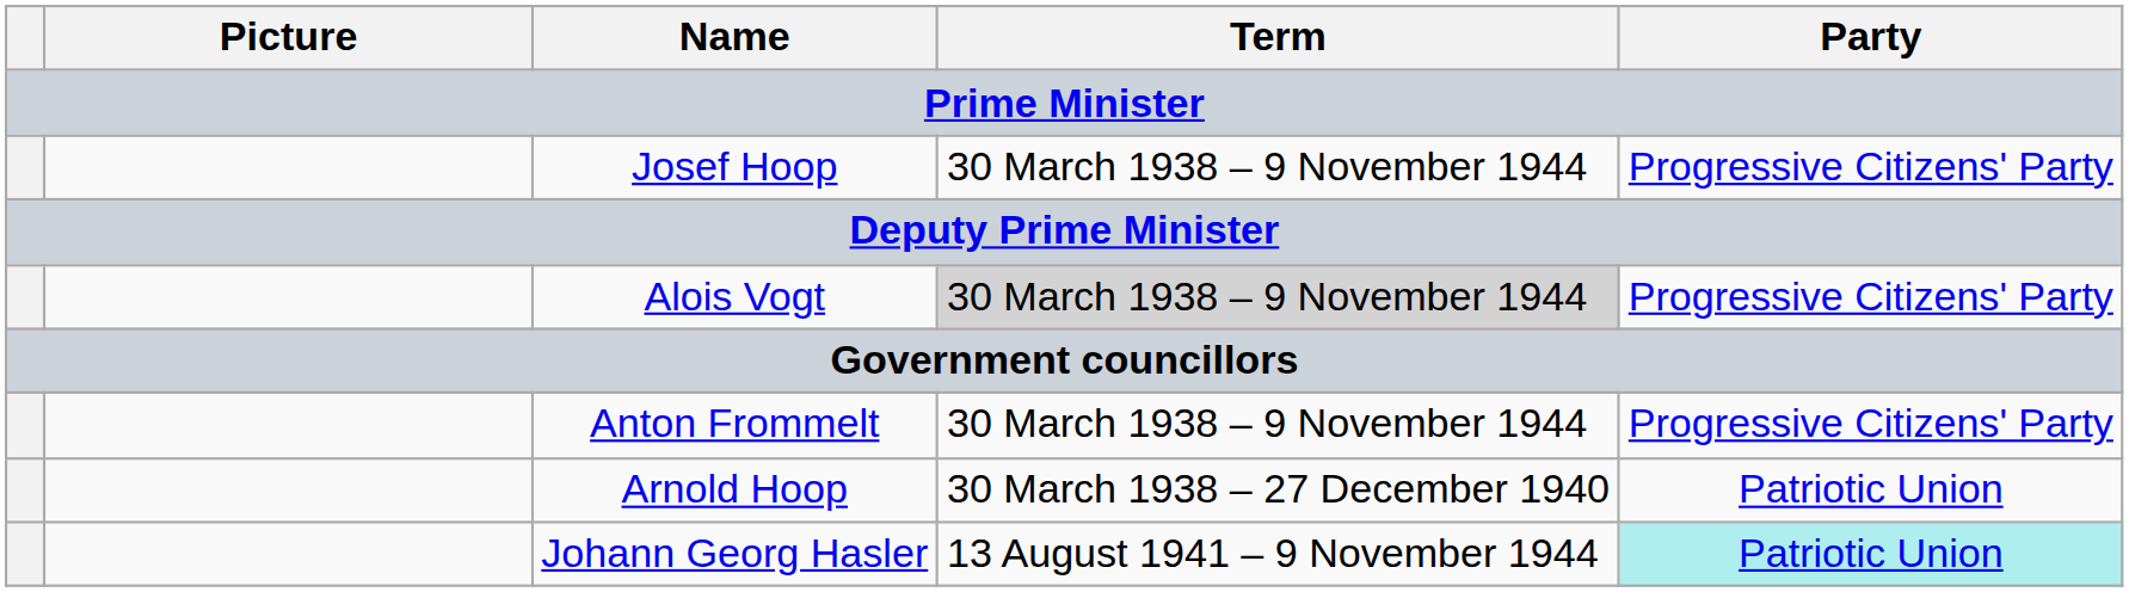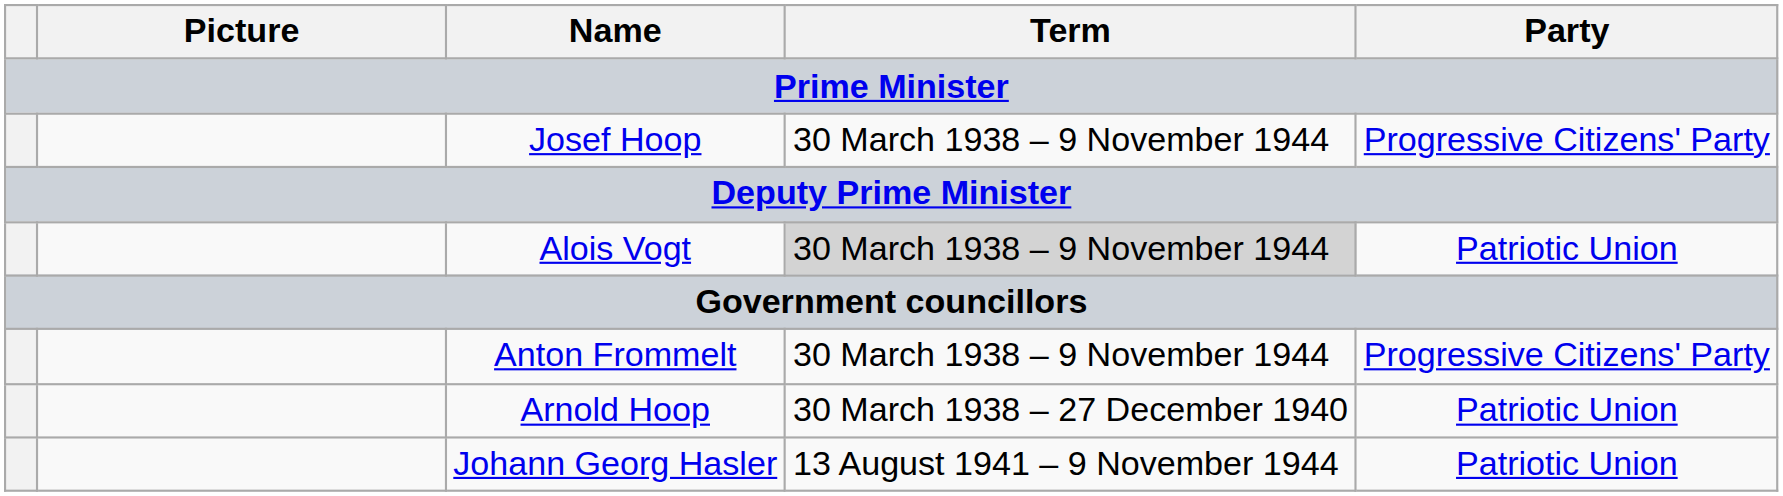Alois Vogt | Party: Progressive Citizens' Party -> Patriotic Union
Johann Georg Hasler | Party: paleturquoise background -> no background
